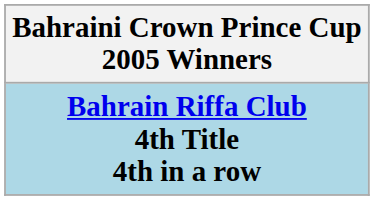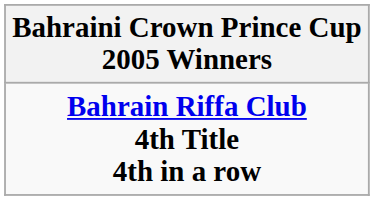row 2 | column 1: lightblue background -> no background
